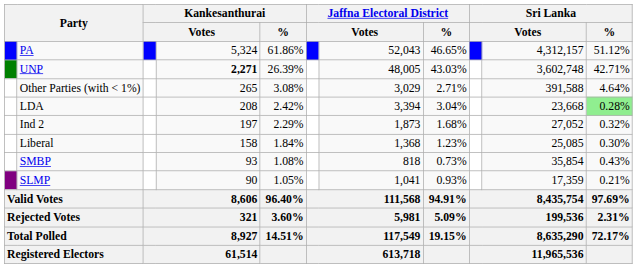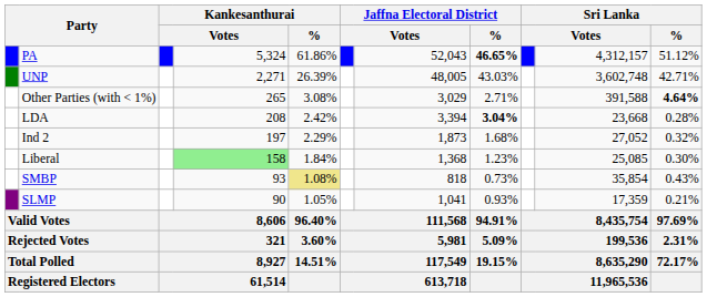PA | Jaffna Electoral District / %: normal -> bold
UNP | column 4: bold -> normal
Other Parties (with < 1%) | Sri Lanka / %: normal -> bold
LDA | Jaffna Electoral District / %: normal -> bold
LDA | Sri Lanka / %: lightgreen background -> no background
Liberal | column 4: no background -> lightgreen background
SMBP | Kankesanthurai / %: no background -> khaki background
